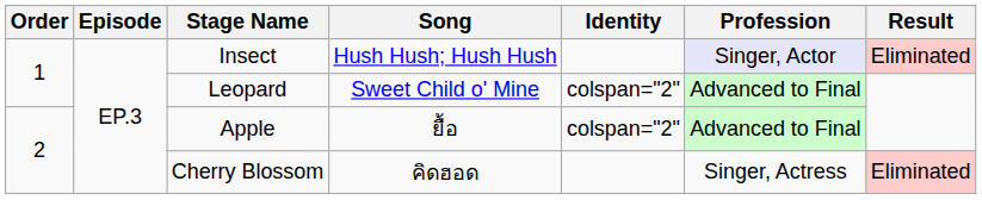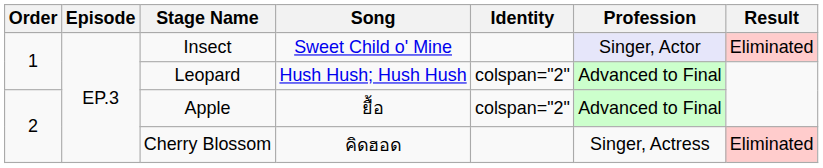Insect | Song: Hush Hush; Hush Hush -> Sweet Child o' Mine
Leopard | Song: Sweet Child o' Mine -> Hush Hush; Hush Hush
